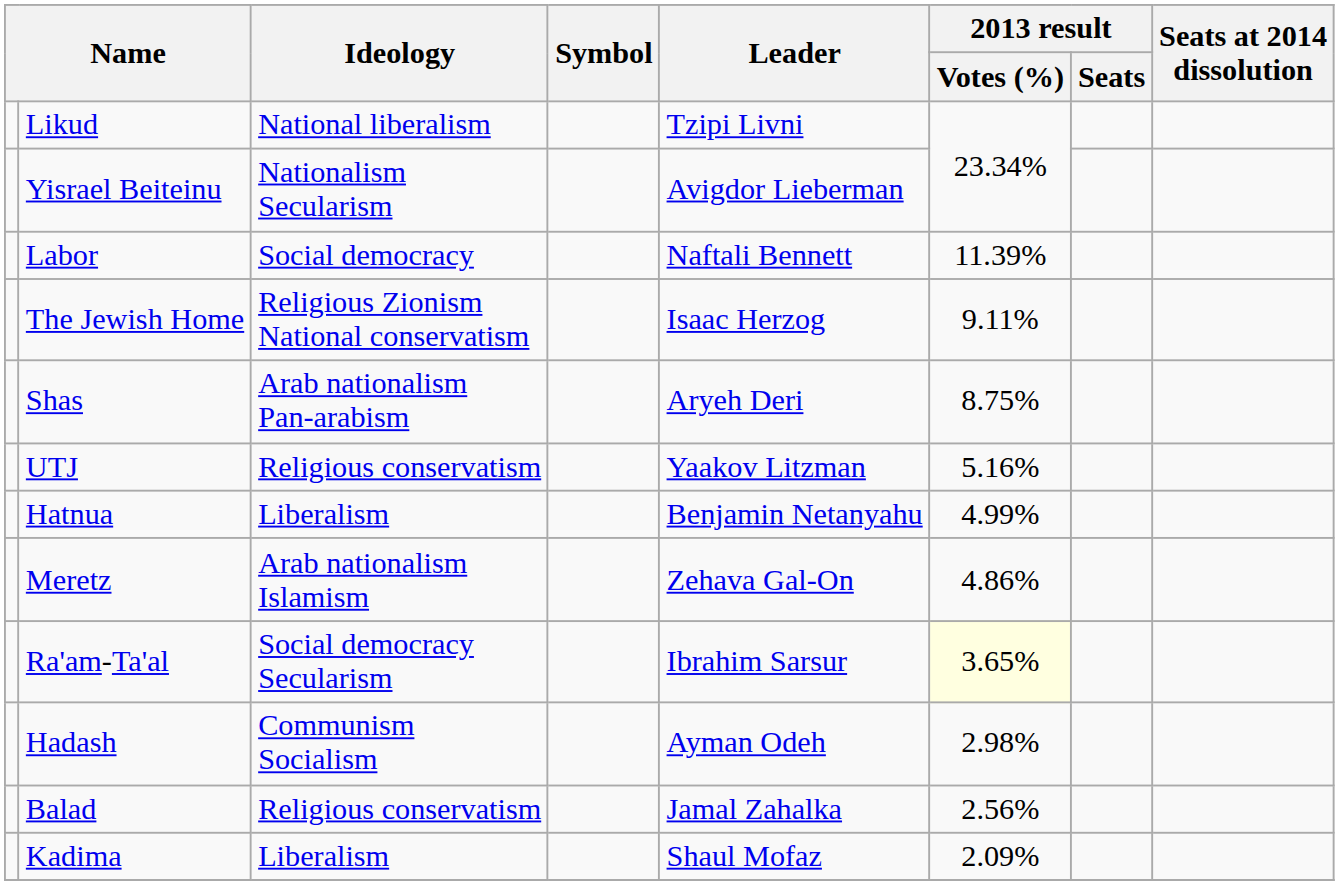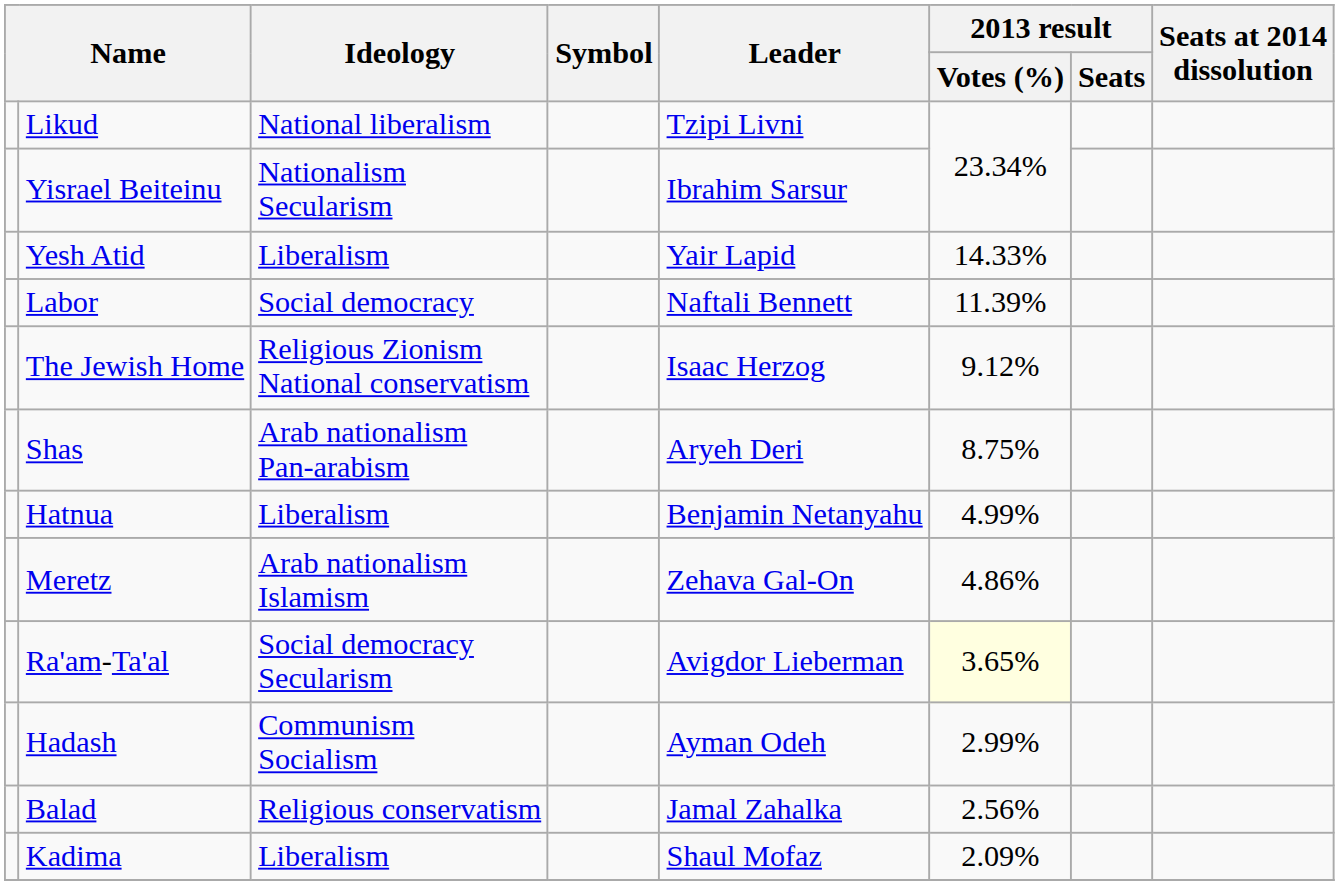Yisrael Beiteinu | Leader: Avigdor Lieberman -> Ibrahim Sarsur
+ row: Yesh Atid | Liberalism | Yair Lapid | 14.33%
The Jewish Home | 2013 result / Votes (%): 9.11% -> 9.12%
- row: UTJ | Religious conservatism | Yaakov Litzman | 5.16%
Ra'am-Ta'al | Leader: Ibrahim Sarsur -> Avigdor Lieberman
Hadash | 2013 result / Votes (%): 2.98% -> 2.99%
